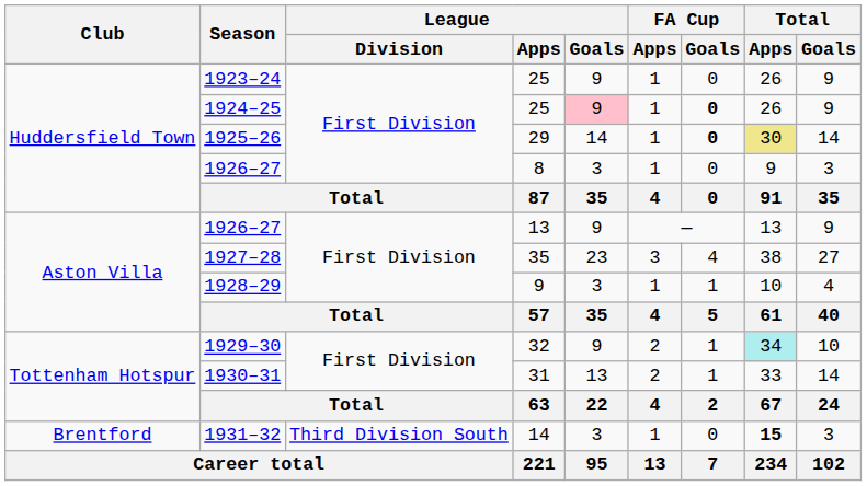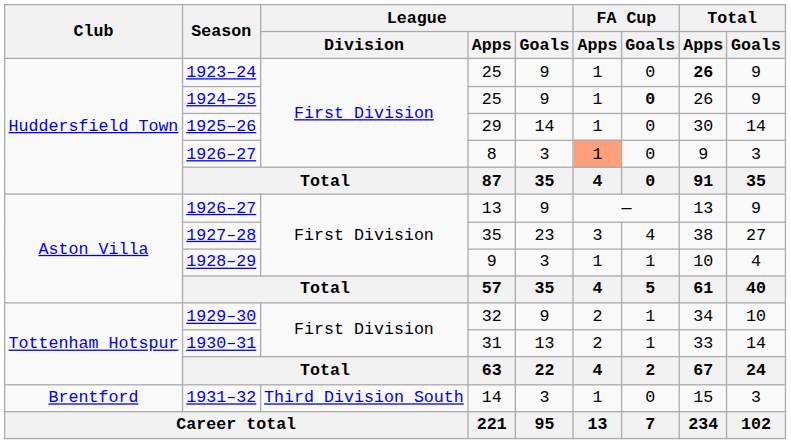1923–24 | Total / Apps: normal -> bold
1924–25 | League / Goals: pink background -> no background
1925–26 | FA Cup / Goals: bold -> normal
1925–26 | Total / Apps: khaki background -> no background
1926–27 / 8 | FA Cup / Apps: no background -> lightsalmon background
1929–30 | Total / Apps: paleturquoise background -> no background
1931–32 | Total / Apps: bold -> normal
